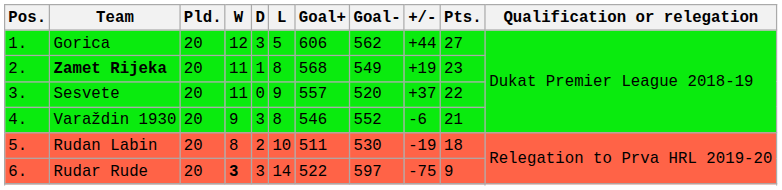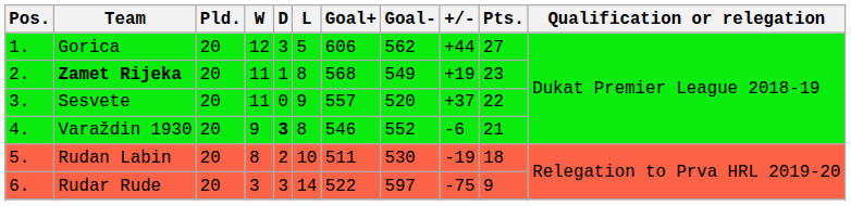Varaždin 1930 | D: normal -> bold
Rudar Rude | W: bold -> normal
